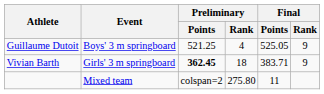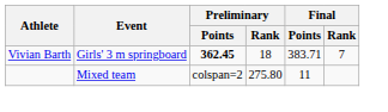- row: Guillaume Dutoit | Boys' 3 m springboard | 521.25 | 4 | 525.05 | 9
Vivian Barth | Final / Rank: 9 -> 7
